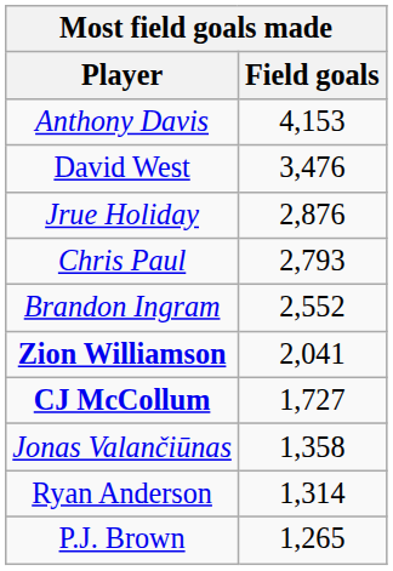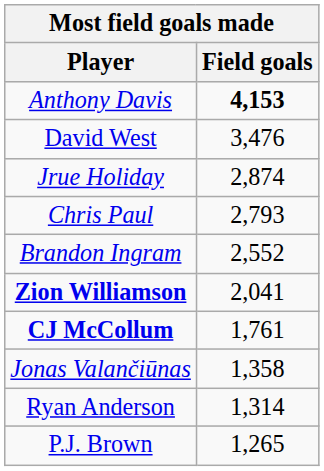Anthony Davis | Field goals: normal -> bold
Jrue Holiday | Field goals: 2,876 -> 2,874
CJ McCollum | Field goals: 1,727 -> 1,761
